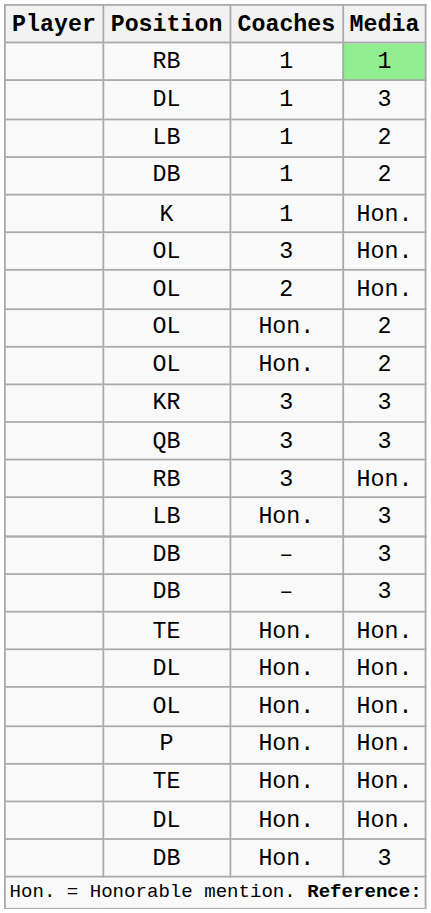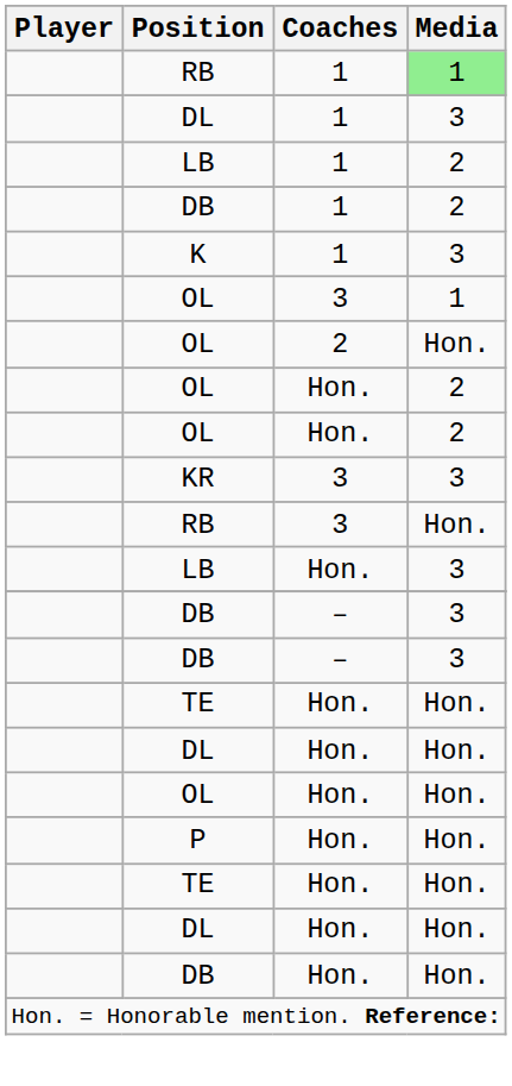K | Media: Hon. -> 3
OL / 3 | Media: Hon. -> 1
- row: QB | 3 | 3
DB / Hon. | Media: 3 -> Hon.
